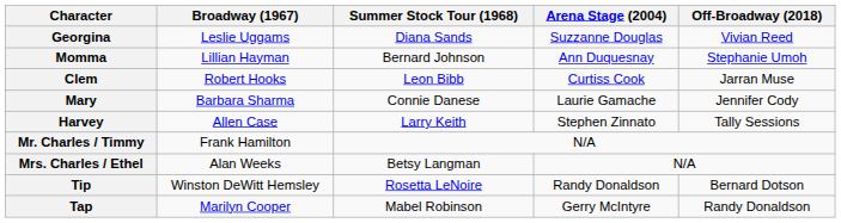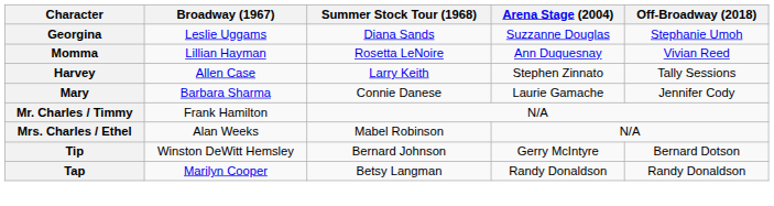Georgina | Off-Broadway (2018): Vivian Reed -> Stephanie Umoh
Momma | Summer Stock Tour (1968): Bernard Johnson -> Rosetta LeNoire
Momma | Off-Broadway (2018): Stephanie Umoh -> Vivian Reed
- row: Clem | Robert Hooks | Leon Bibb | Curtiss Cook | Jarran Muse
rows swapped: Mary <-> Harvey
Mrs. Charles / Ethel | Summer Stock Tour (1968): Betsy Langman -> Mabel Robinson
Tip | Summer Stock Tour (1968): Rosetta LeNoire -> Bernard Johnson
Tip | Arena Stage (2004): Randy Donaldson -> Gerry McIntyre
Tap | Summer Stock Tour (1968): Mabel Robinson -> Betsy Langman
Tap | Arena Stage (2004): Gerry McIntyre -> Randy Donaldson
